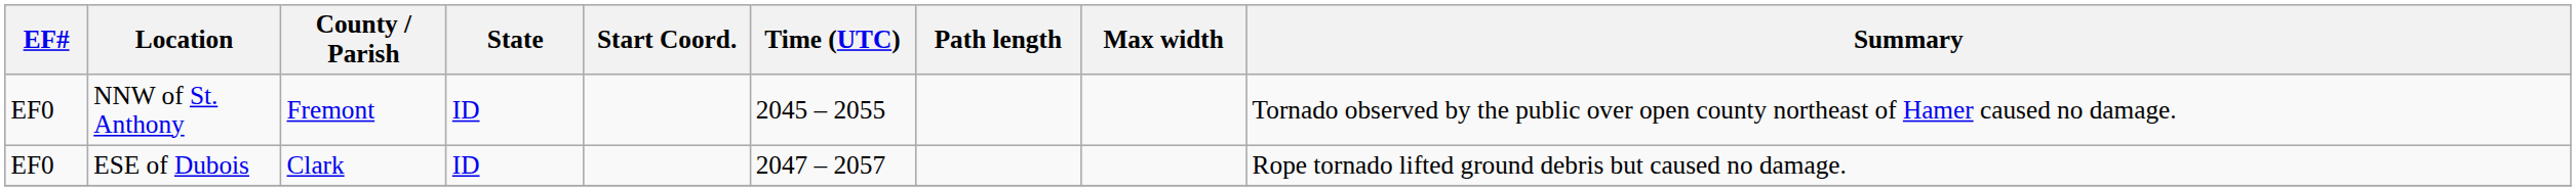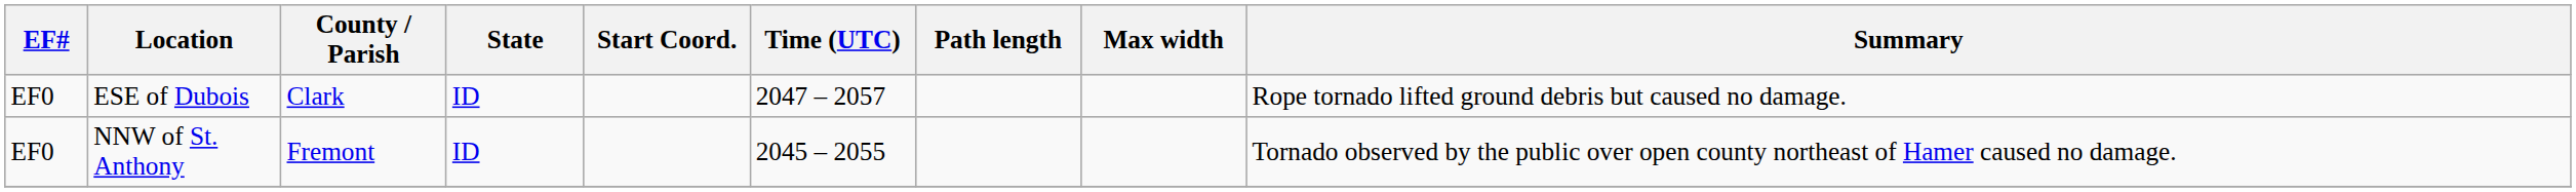rows swapped: NNW of St. Anthony <-> ESE of Dubois
